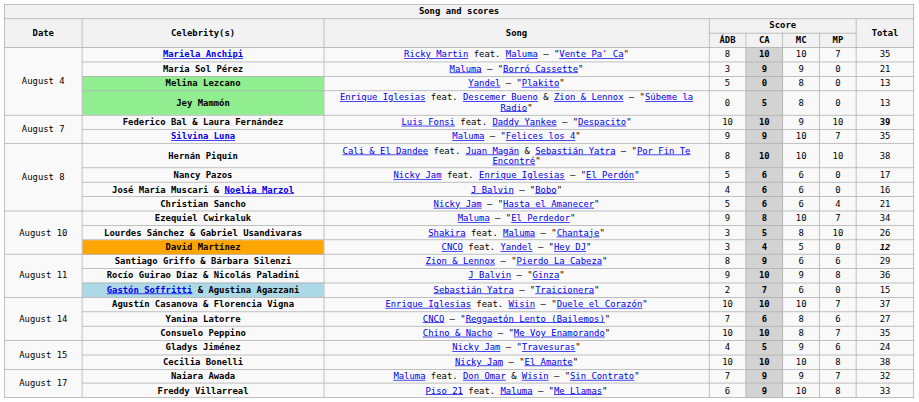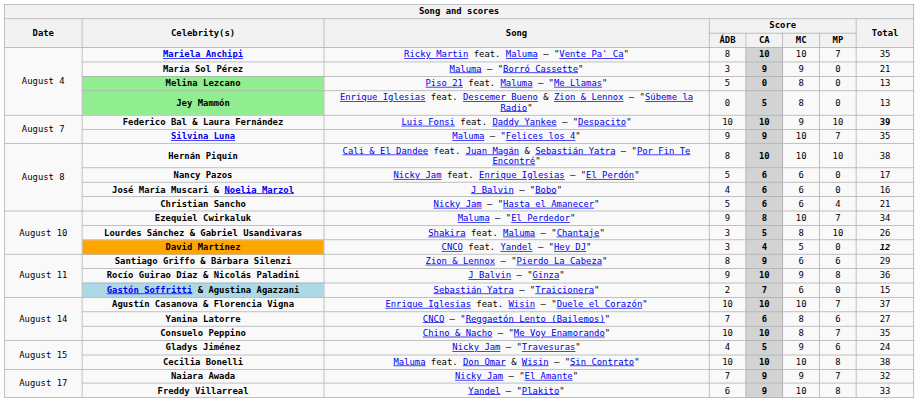Melina Lezcano | Song: Yandel – "Plakito" -> Piso 21 feat. Maluma – "Me Llamas"
Cecilia Bonelli | Song: Nicky Jam – "El Amante" -> Maluma feat. Don Omar & Wisin – "Sin Contrato"
Naiara Awada | Song: Maluma feat. Don Omar & Wisin – "Sin Contrato" -> Nicky Jam – "El Amante"
Freddy Villarreal | Song: Piso 21 feat. Maluma – "Me Llamas" -> Yandel – "Plakito"
